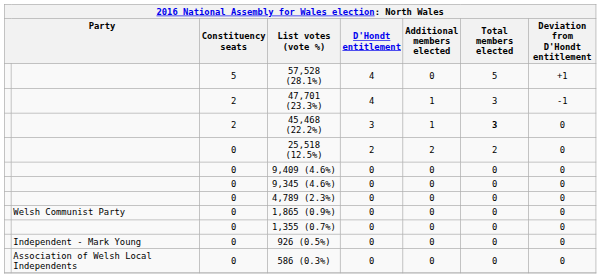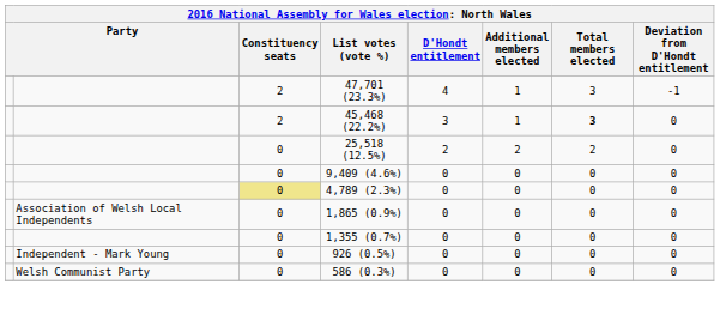- row: 5 | 57,528 (28.1%) | 4 | 0 | 5 | +1
- row: 0 | 9,345 (4.6%) | 0 | 0 | 0 | 0
4,789 (2.3%) | Constituency seats: no background -> khaki background
1,865 (0.9%) | column 2: Welsh Communist Party -> Association of Welsh Local Independents
586 (0.3%) | column 2: Association of Welsh Local Independents -> Welsh Communist Party
